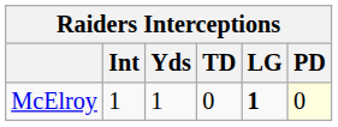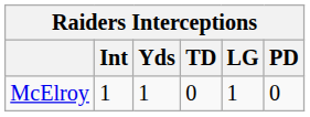McElroy | LG: bold -> normal
McElroy | PD: lightyellow background -> no background
